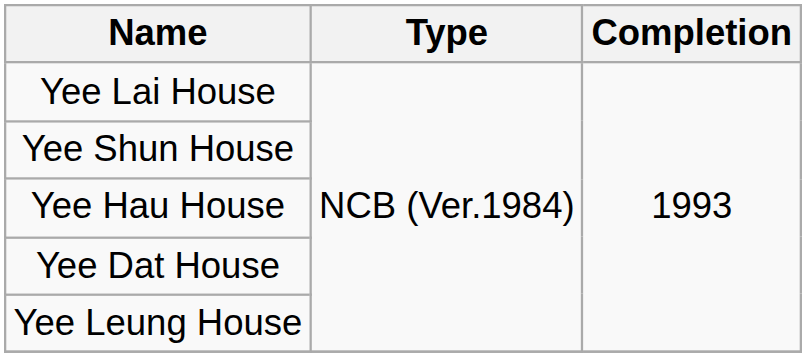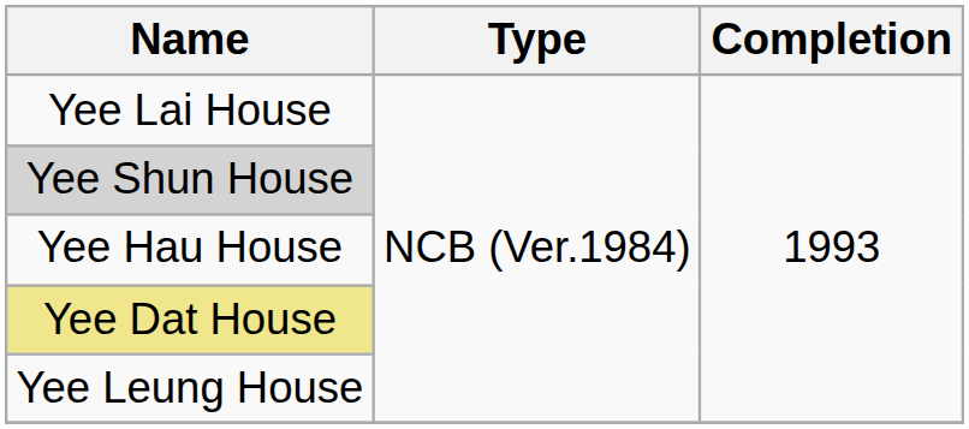Yee Shun House | Name: no background -> lightgrey background
Yee Dat House | Name: no background -> khaki background
